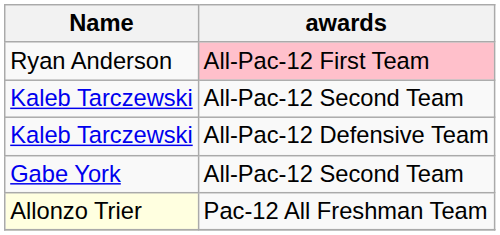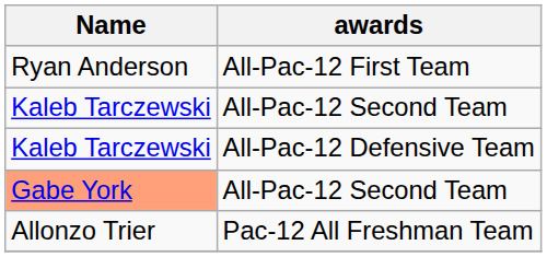row 2 | awards: pink background -> no background
row 5 | Name: no background -> lightsalmon background
row 6 | Name: lightyellow background -> no background
